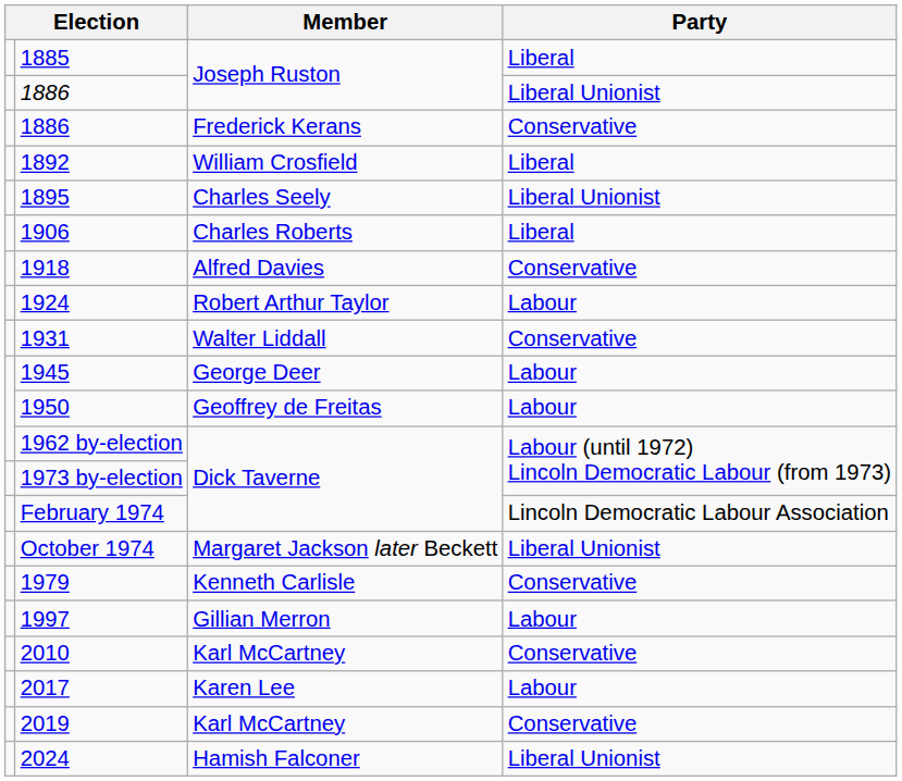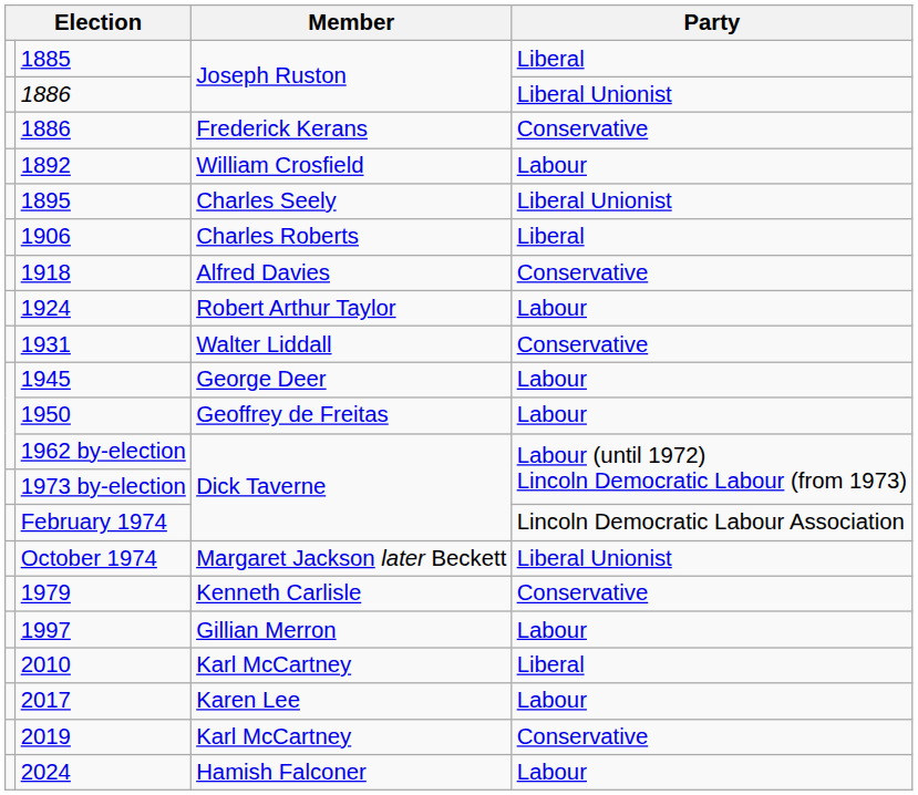1892 | Party: Liberal -> Labour
2010 | Party: Conservative -> Liberal
2024 | Party: Liberal Unionist -> Labour
